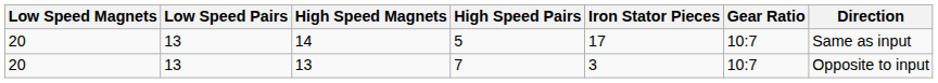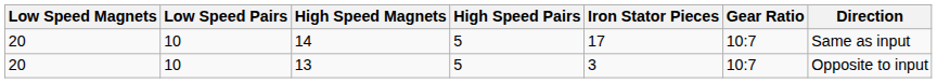row 2 | Low Speed Pairs: 13 -> 10
row 3 | Low Speed Pairs: 13 -> 10
row 3 | High Speed Pairs: 7 -> 5
